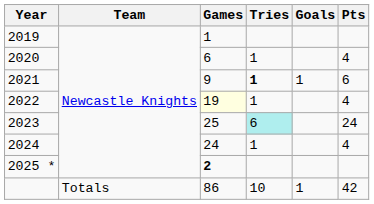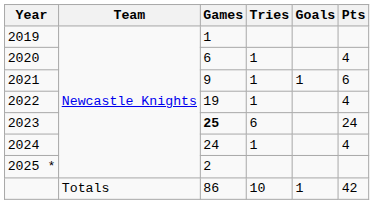2021 | Tries: bold -> normal
2022 | Games: lightyellow background -> no background
2023 | Games: normal -> bold
2023 | Tries: paleturquoise background -> no background
2025 * | Games: bold -> normal
